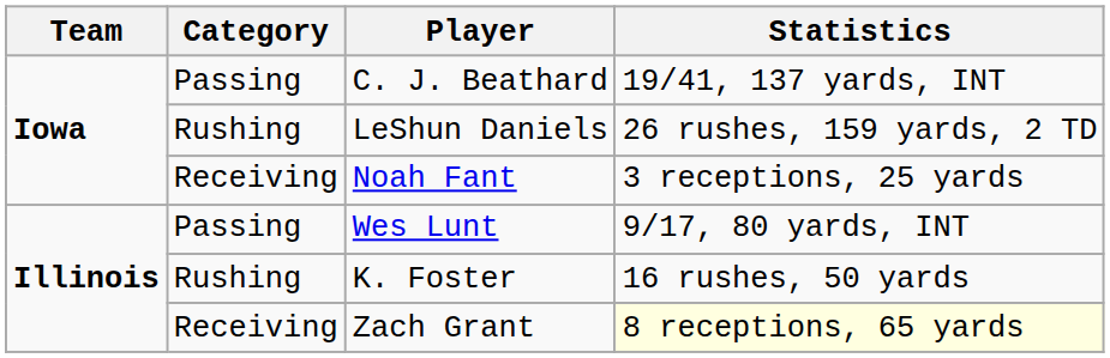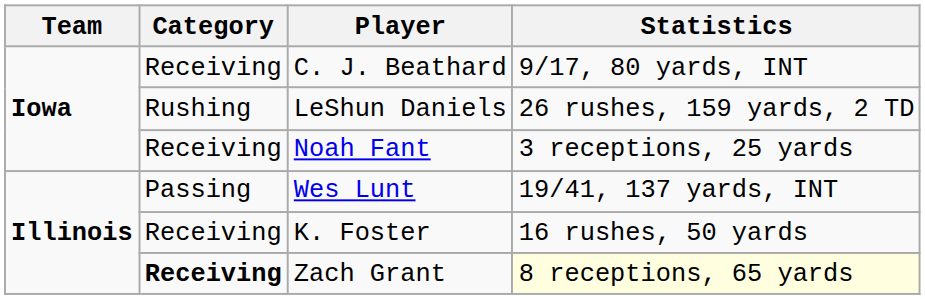C. J. Beathard | Category: Passing -> Receiving
C. J. Beathard | Statistics: 19/41, 137 yards, INT -> 9/17, 80 yards, INT
Wes Lunt | Statistics: 9/17, 80 yards, INT -> 19/41, 137 yards, INT
K. Foster | Category: Rushing -> Receiving
Zach Grant | Category: normal -> bold
